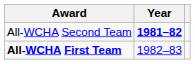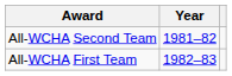row 2 | Year: bold -> normal
row 3 | Award: bold -> normal
